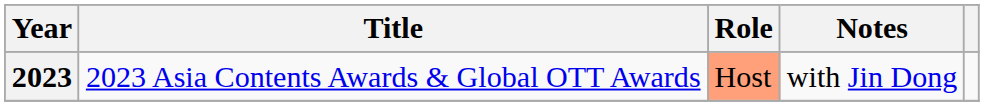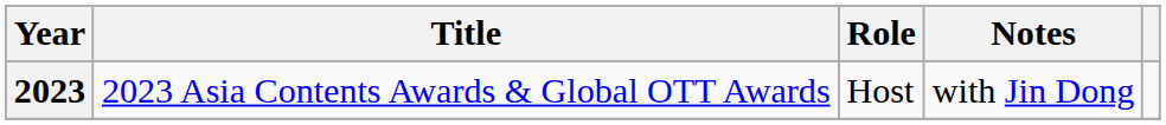2023 | Role: lightsalmon background -> no background
